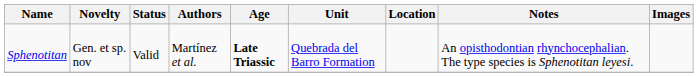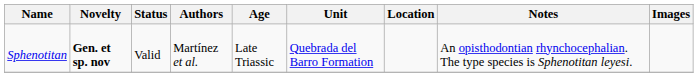Sphenotitan | Novelty: normal -> bold
Sphenotitan | Age: bold -> normal
